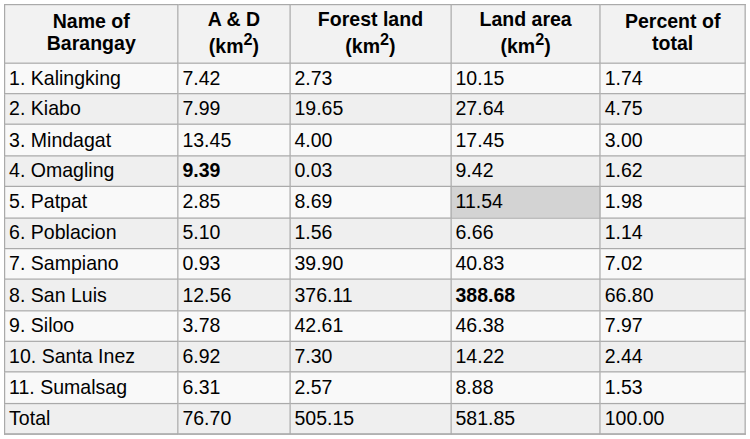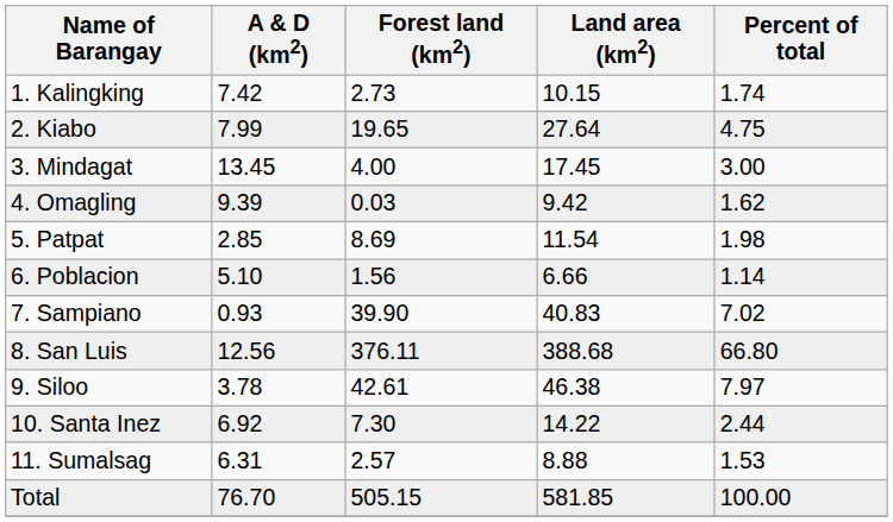4. Omagling | A & D (km2): bold -> normal
5. Patpat | Land area (km2): lightgrey background -> no background
8. San Luis | Land area (km2): bold -> normal
